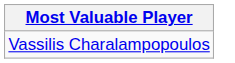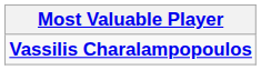row 2 | column 1: normal -> bold
